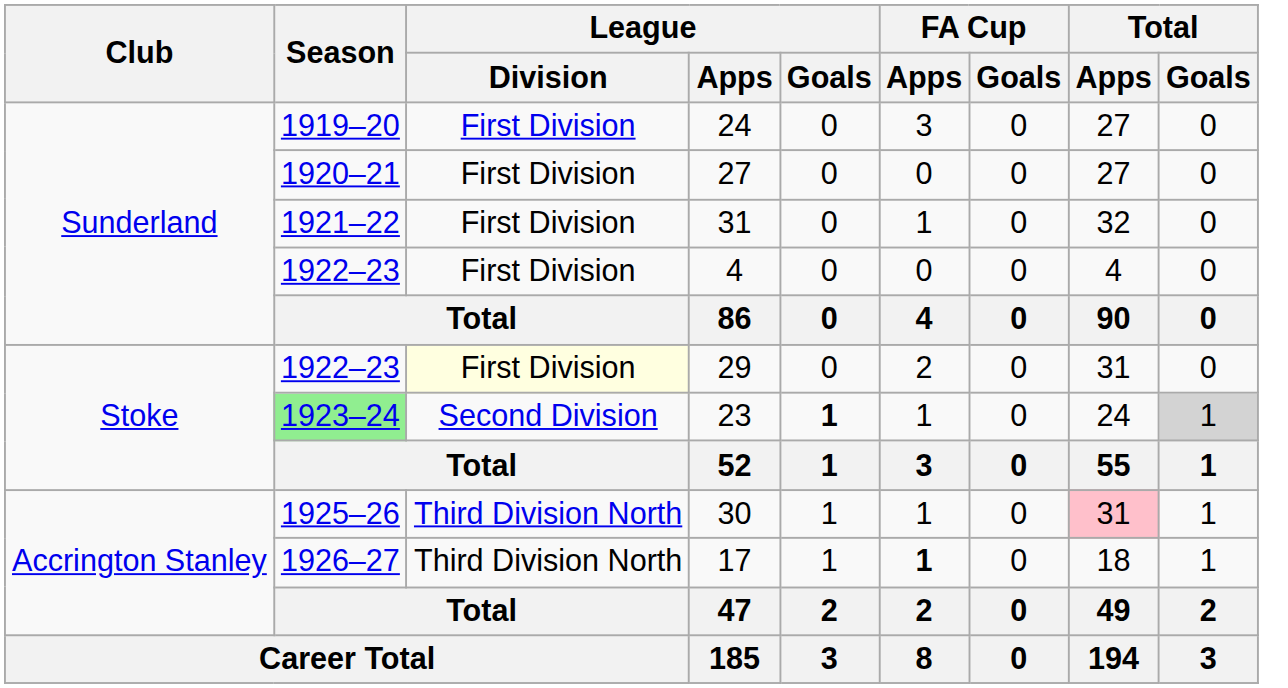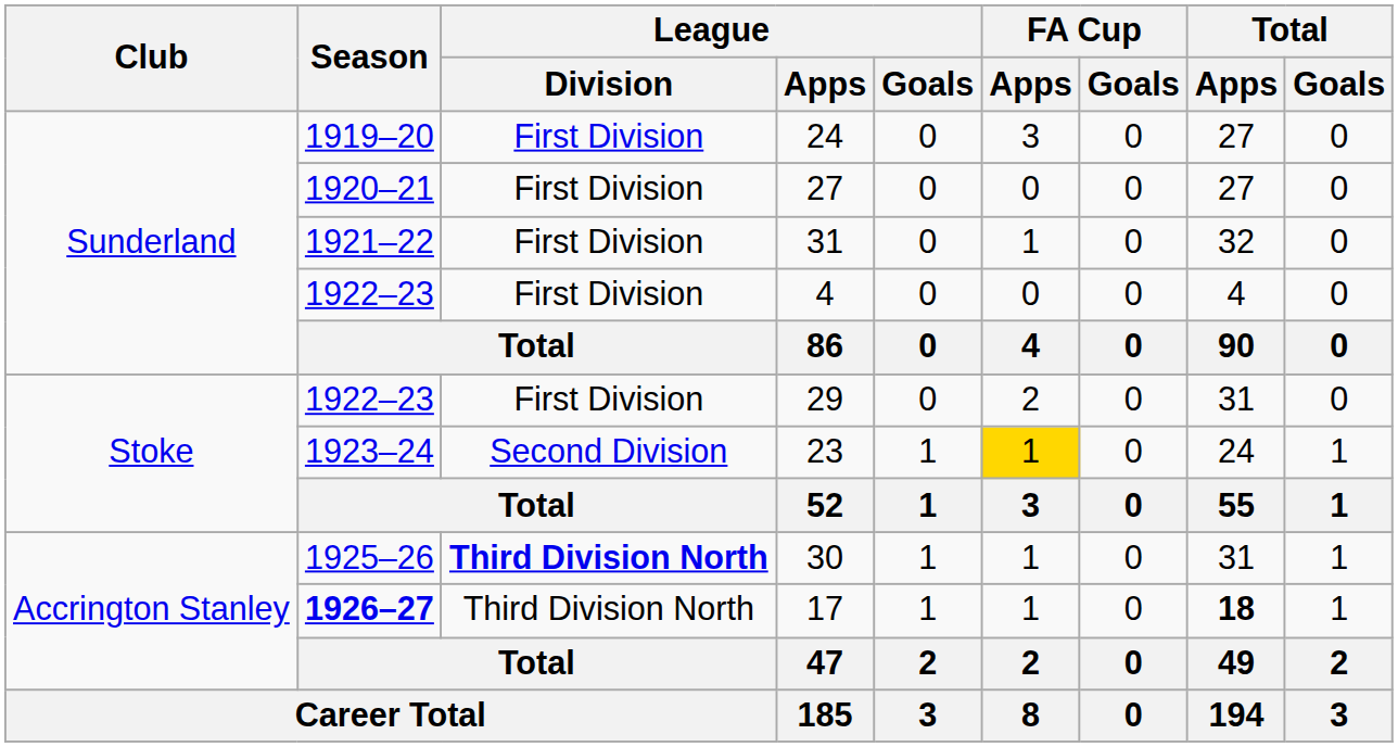29 | League / Division: lightyellow background -> no background
23 | Season: lightgreen background -> no background
23 | League / Goals: bold -> normal
23 | FA Cup / Apps: no background -> gold background
23 | Total / Goals: lightgrey background -> no background
30 | League / Division: normal -> bold
30 | Total / Apps: pink background -> no background
17 | Season: normal -> bold
17 | FA Cup / Apps: bold -> normal
17 | Total / Apps: normal -> bold
